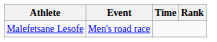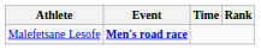Malefetsane Lesofe | Event: normal -> bold
